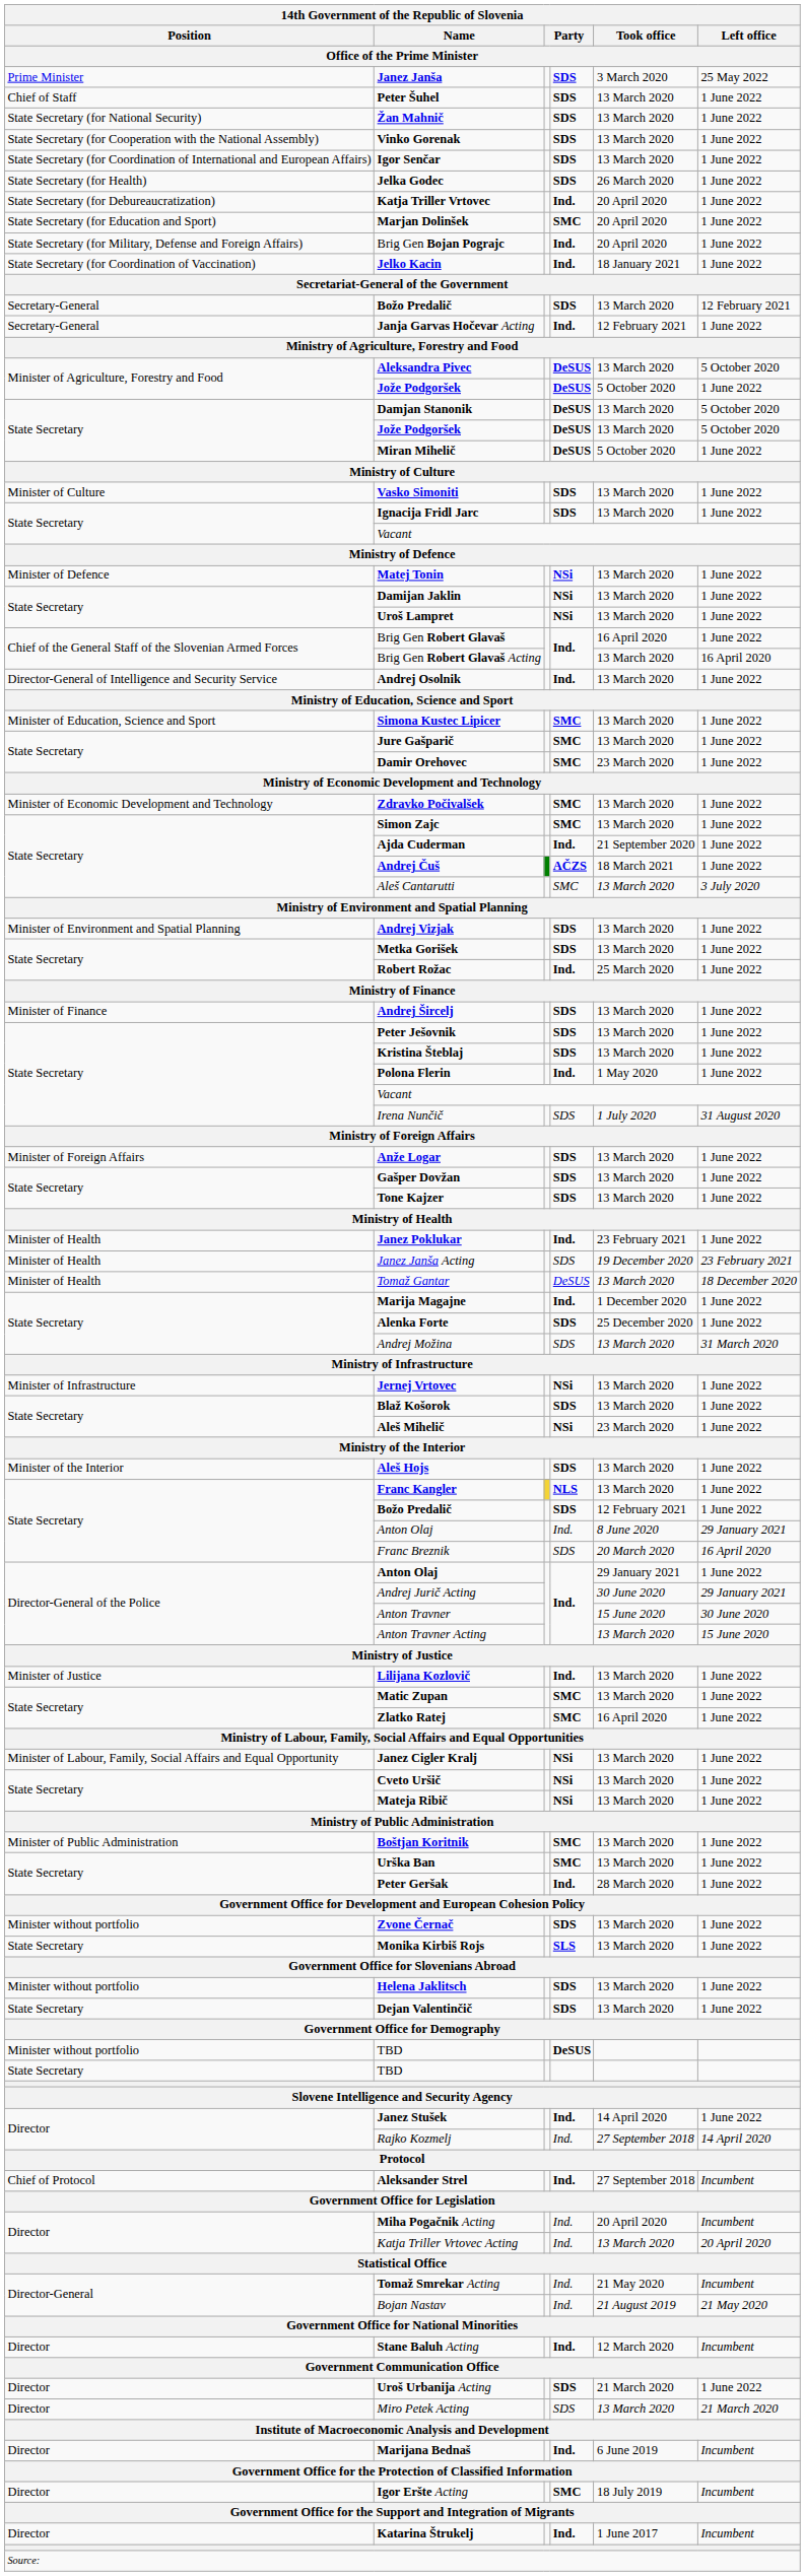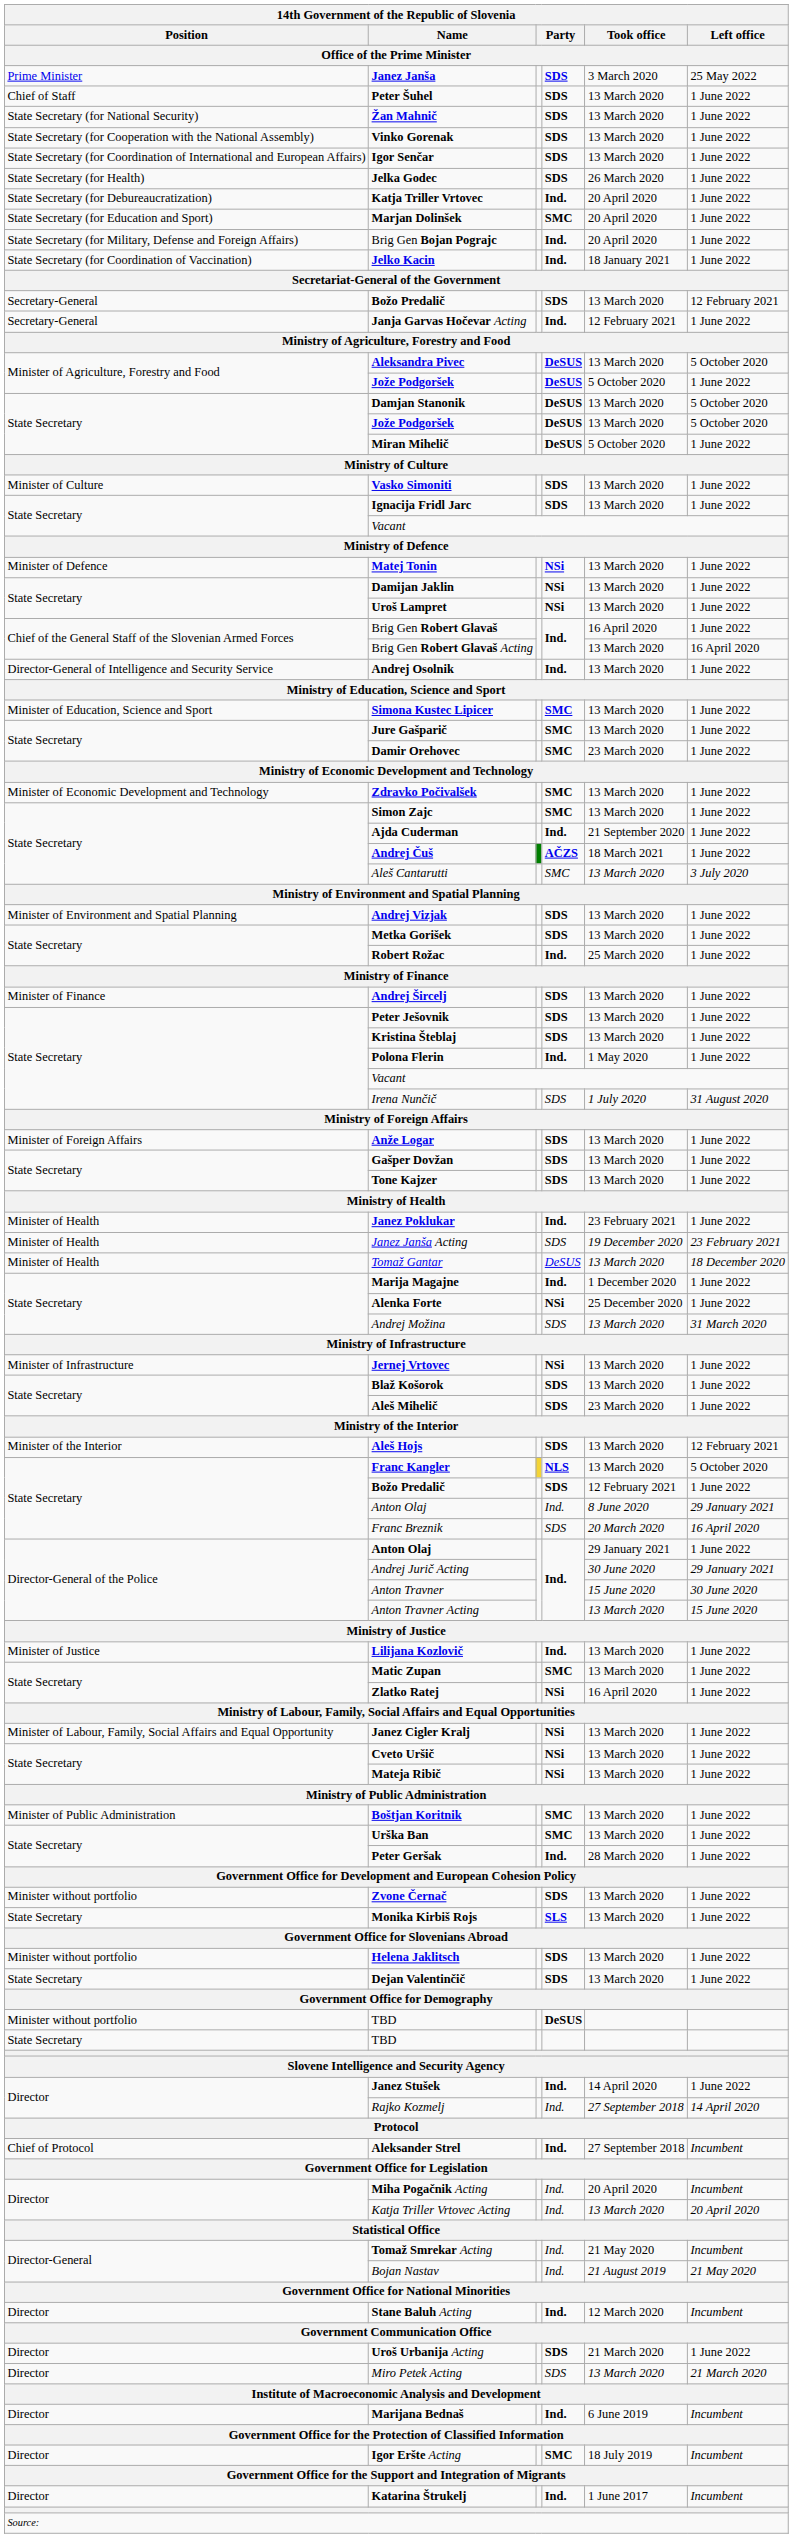Alenka Forte | column 4: SDS -> NSi
Aleš Mihelič | column 4: NSi -> SDS
Aleš Hojs | Left office: 1 June 2022 -> 12 February 2021
Franc Kangler | Left office: 1 June 2022 -> 5 October 2020
Zlatko Ratej | column 4: SMC -> NSi
